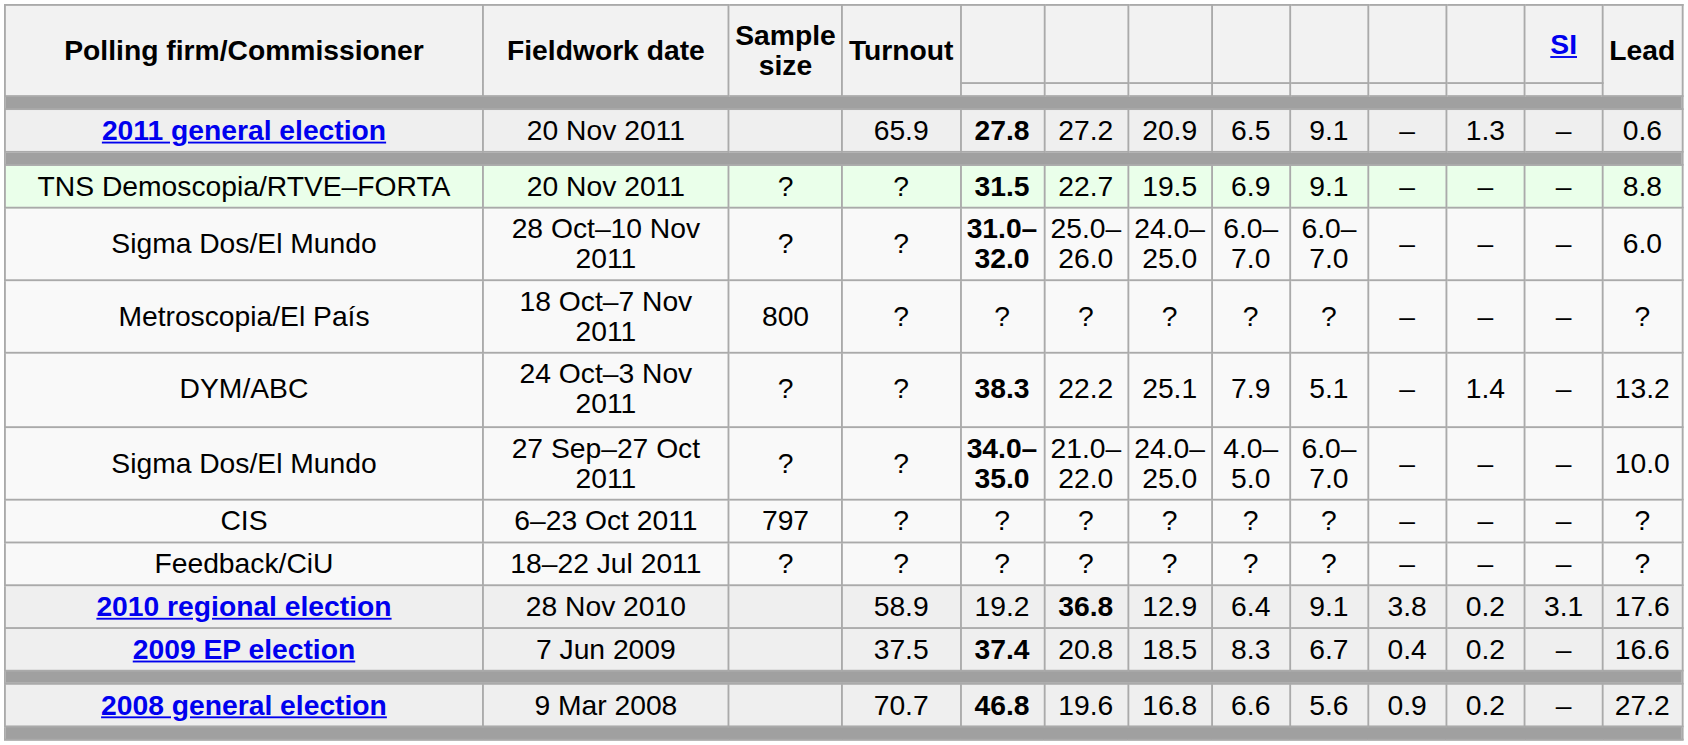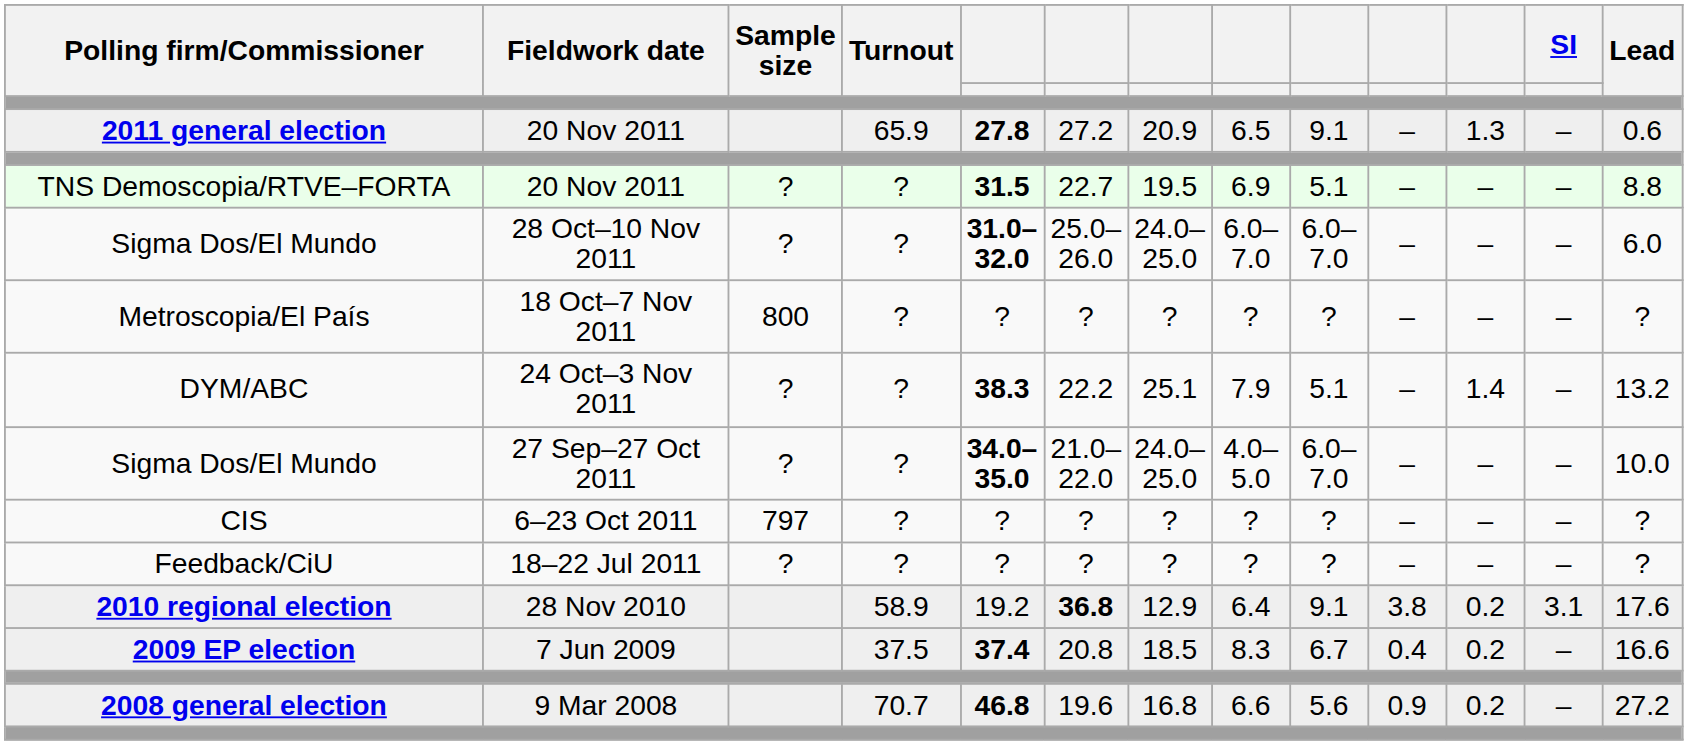TNS Demoscopia/RTVE–FORTA | column 9: 9.1 -> 5.1
